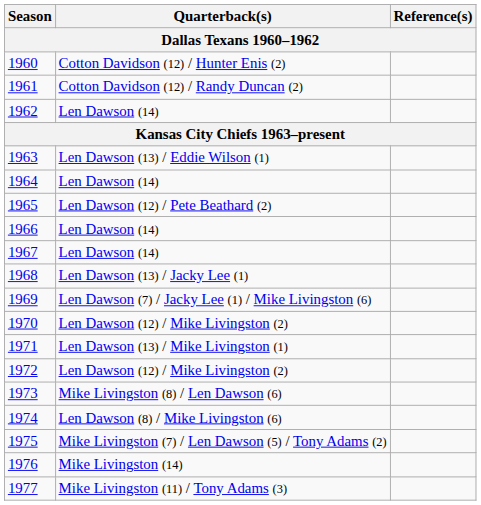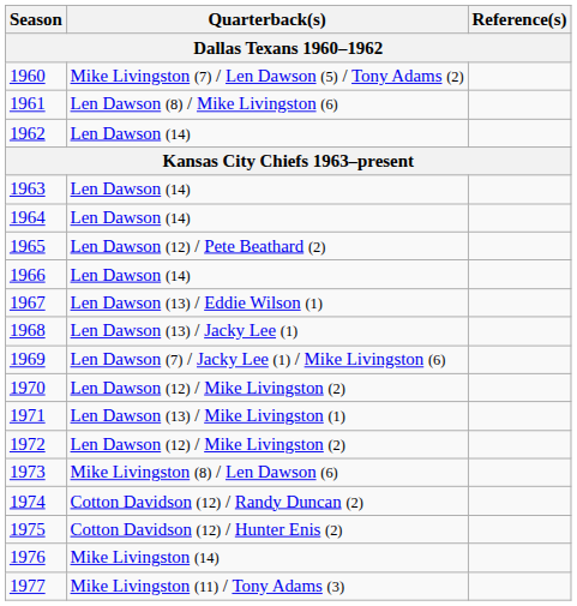1960 | Quarterback(s): Cotton Davidson (12) / Hunter Enis (2) -> Mike Livingston (7) / Len Dawson (5) / Tony Adams (2)
1961 | Quarterback(s): Cotton Davidson (12) / Randy Duncan (2) -> Len Dawson (8) / Mike Livingston (6)
1963 | Quarterback(s): Len Dawson (13) / Eddie Wilson (1) -> Len Dawson (14)
1967 | Quarterback(s): Len Dawson (14) -> Len Dawson (13) / Eddie Wilson (1)
1974 | Quarterback(s): Len Dawson (8) / Mike Livingston (6) -> Cotton Davidson (12) / Randy Duncan (2)
1975 | Quarterback(s): Mike Livingston (7) / Len Dawson (5) / Tony Adams (2) -> Cotton Davidson (12) / Hunter Enis (2)
